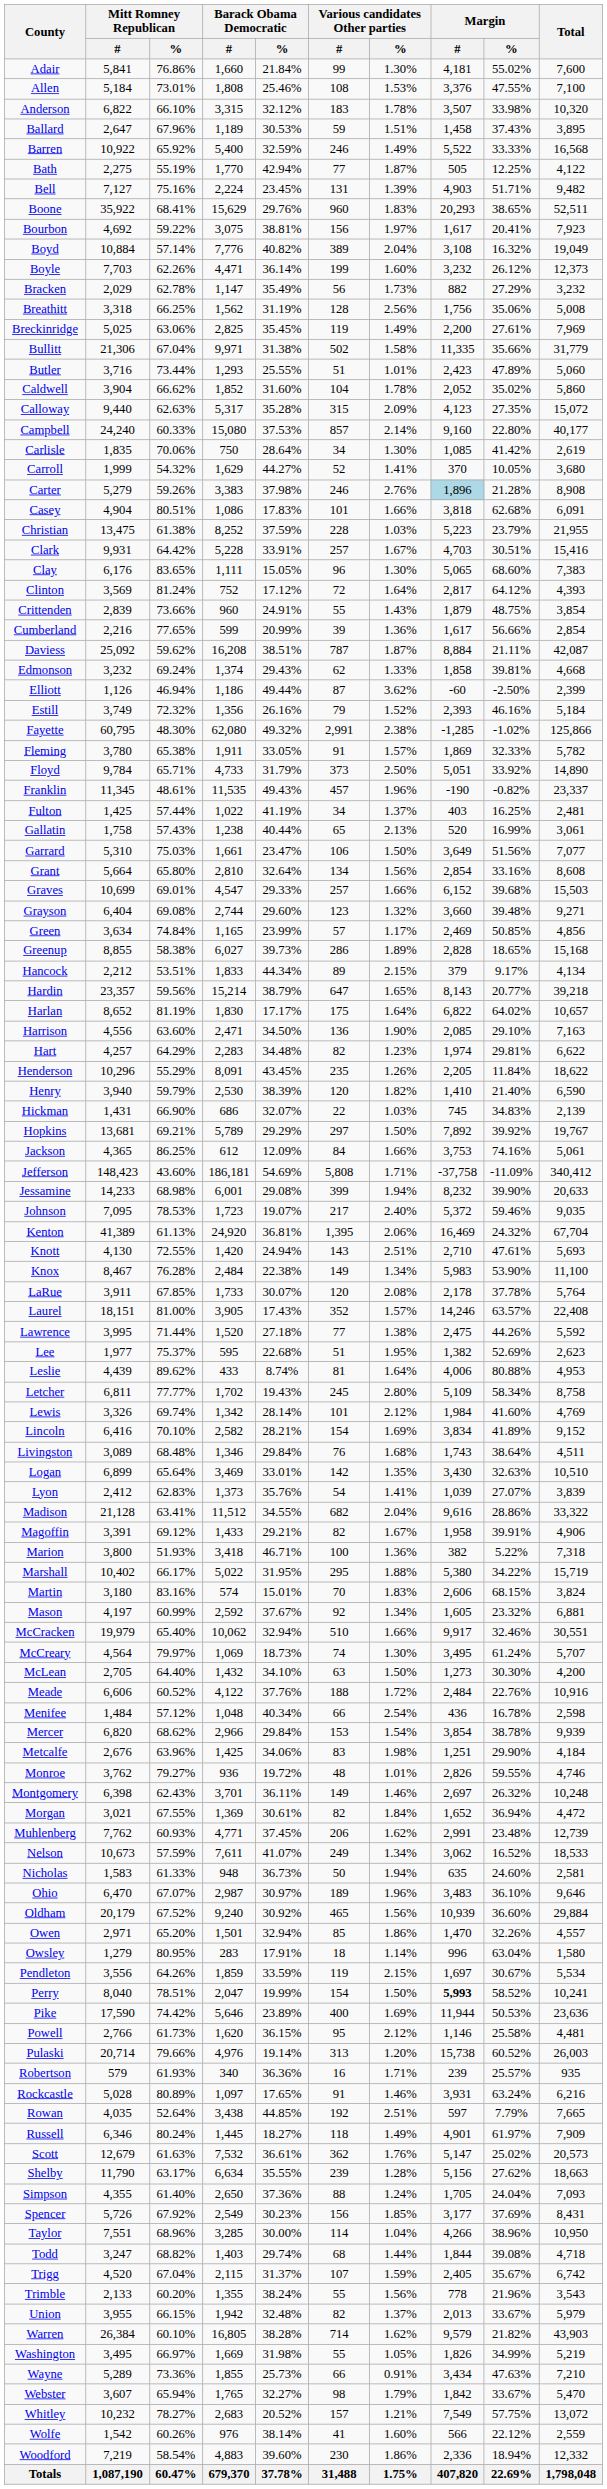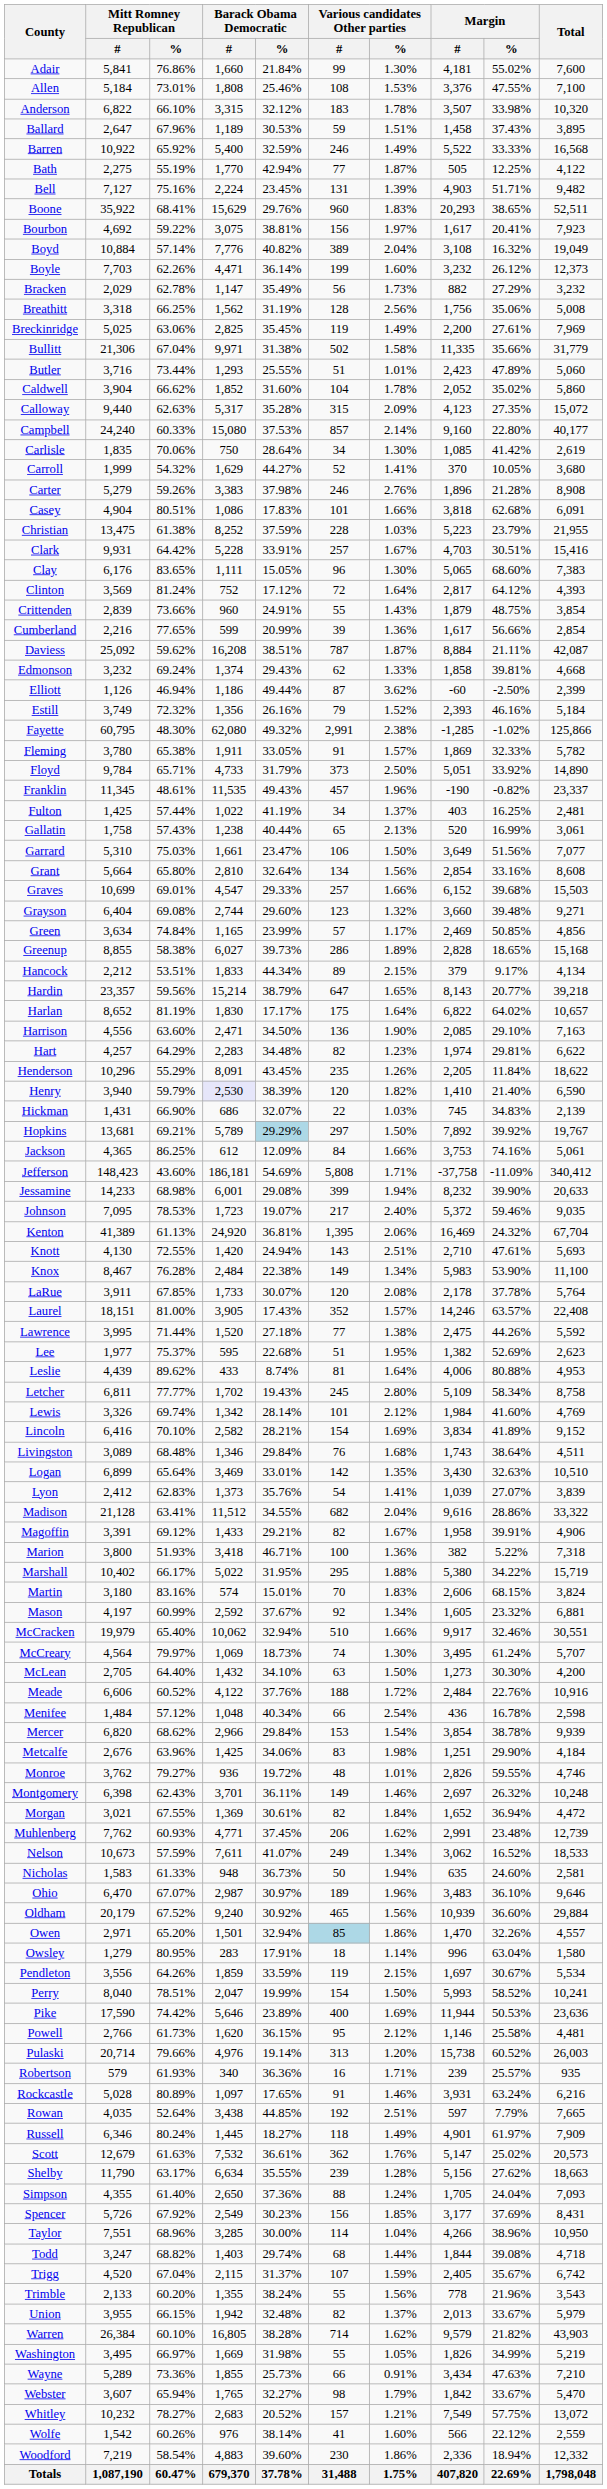Carter | Margin / #: lightblue background -> no background
Henry | Barack Obama Democratic / #: no background -> lavender background
Hopkins | Barack Obama Democratic / %: no background -> lightblue background
Owen | Various candidates Other parties / #: no background -> lightblue background
Perry | Margin / #: bold -> normal
